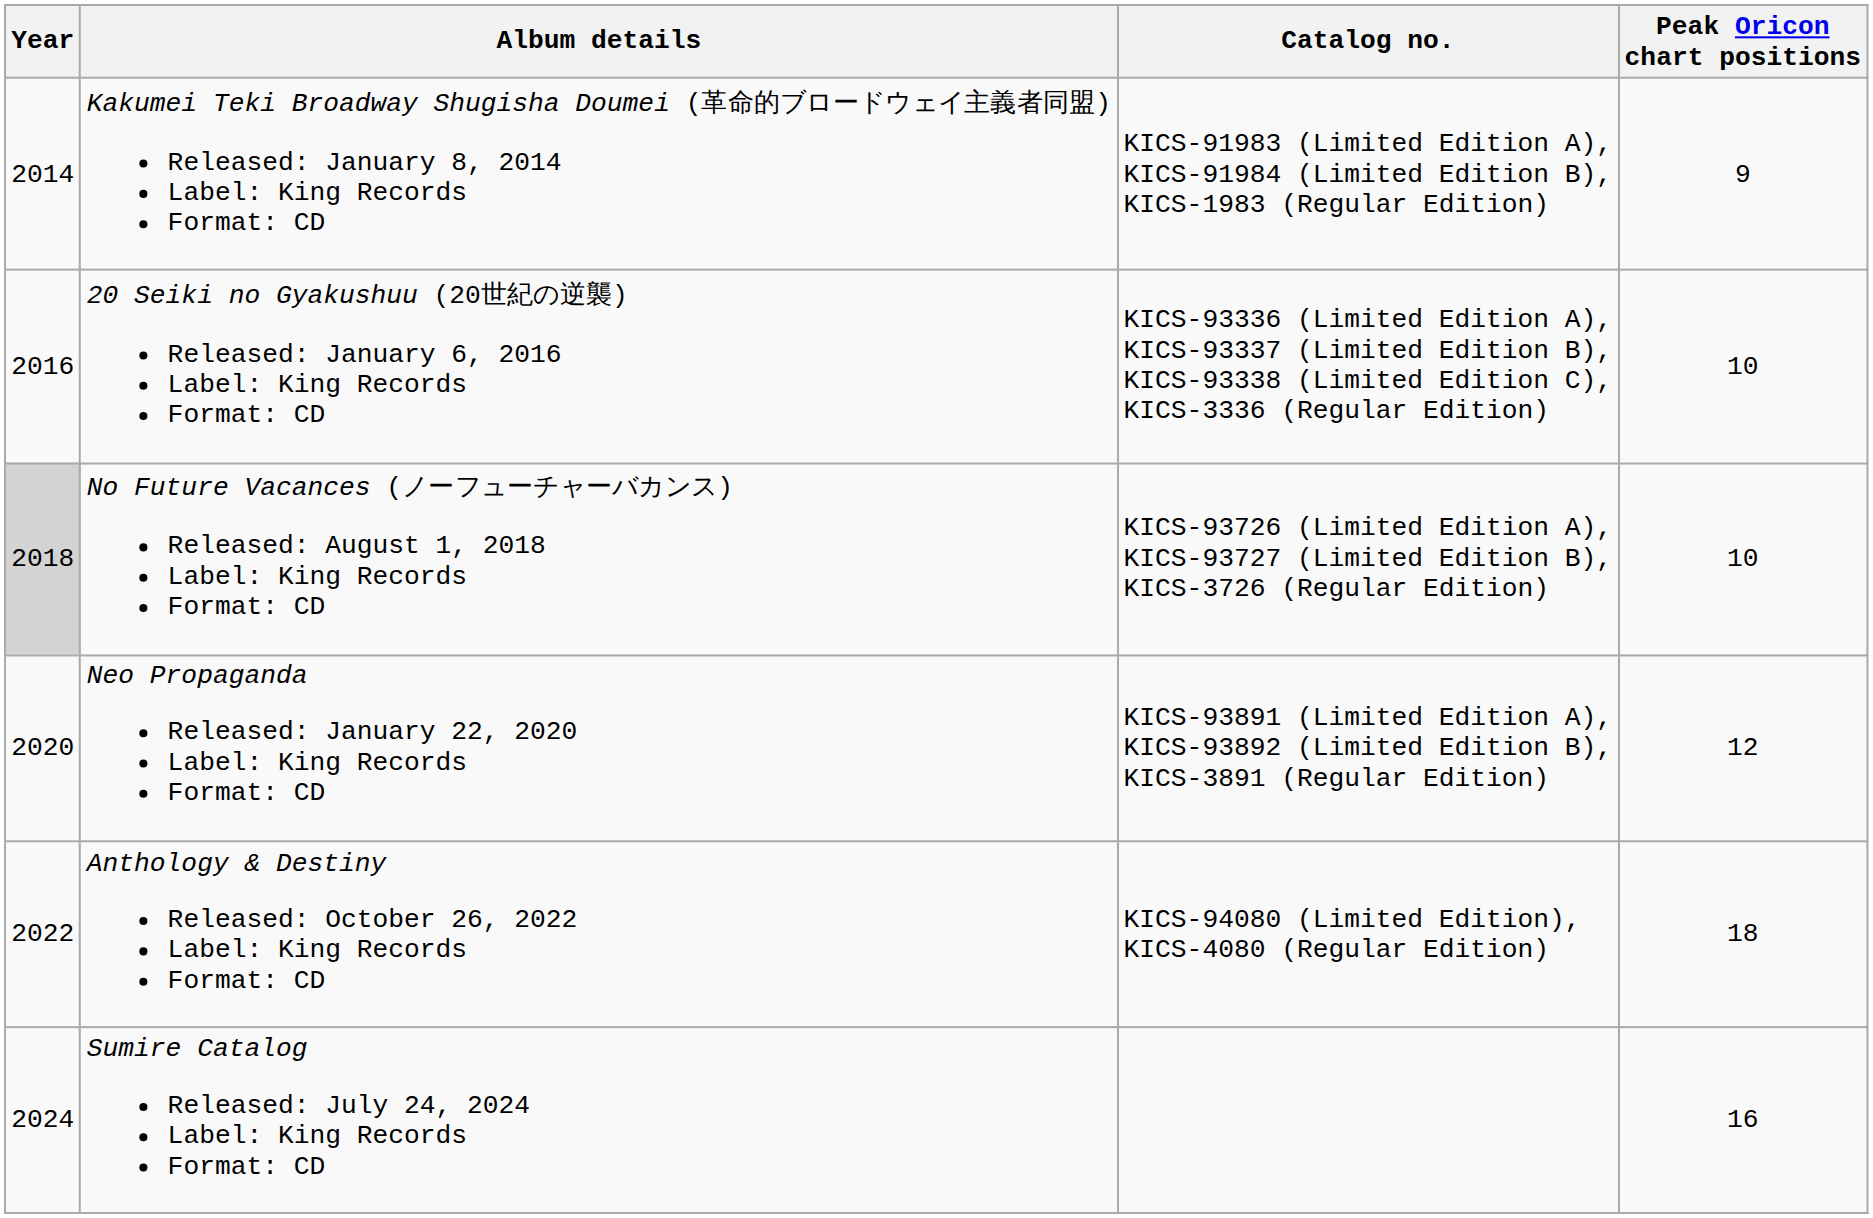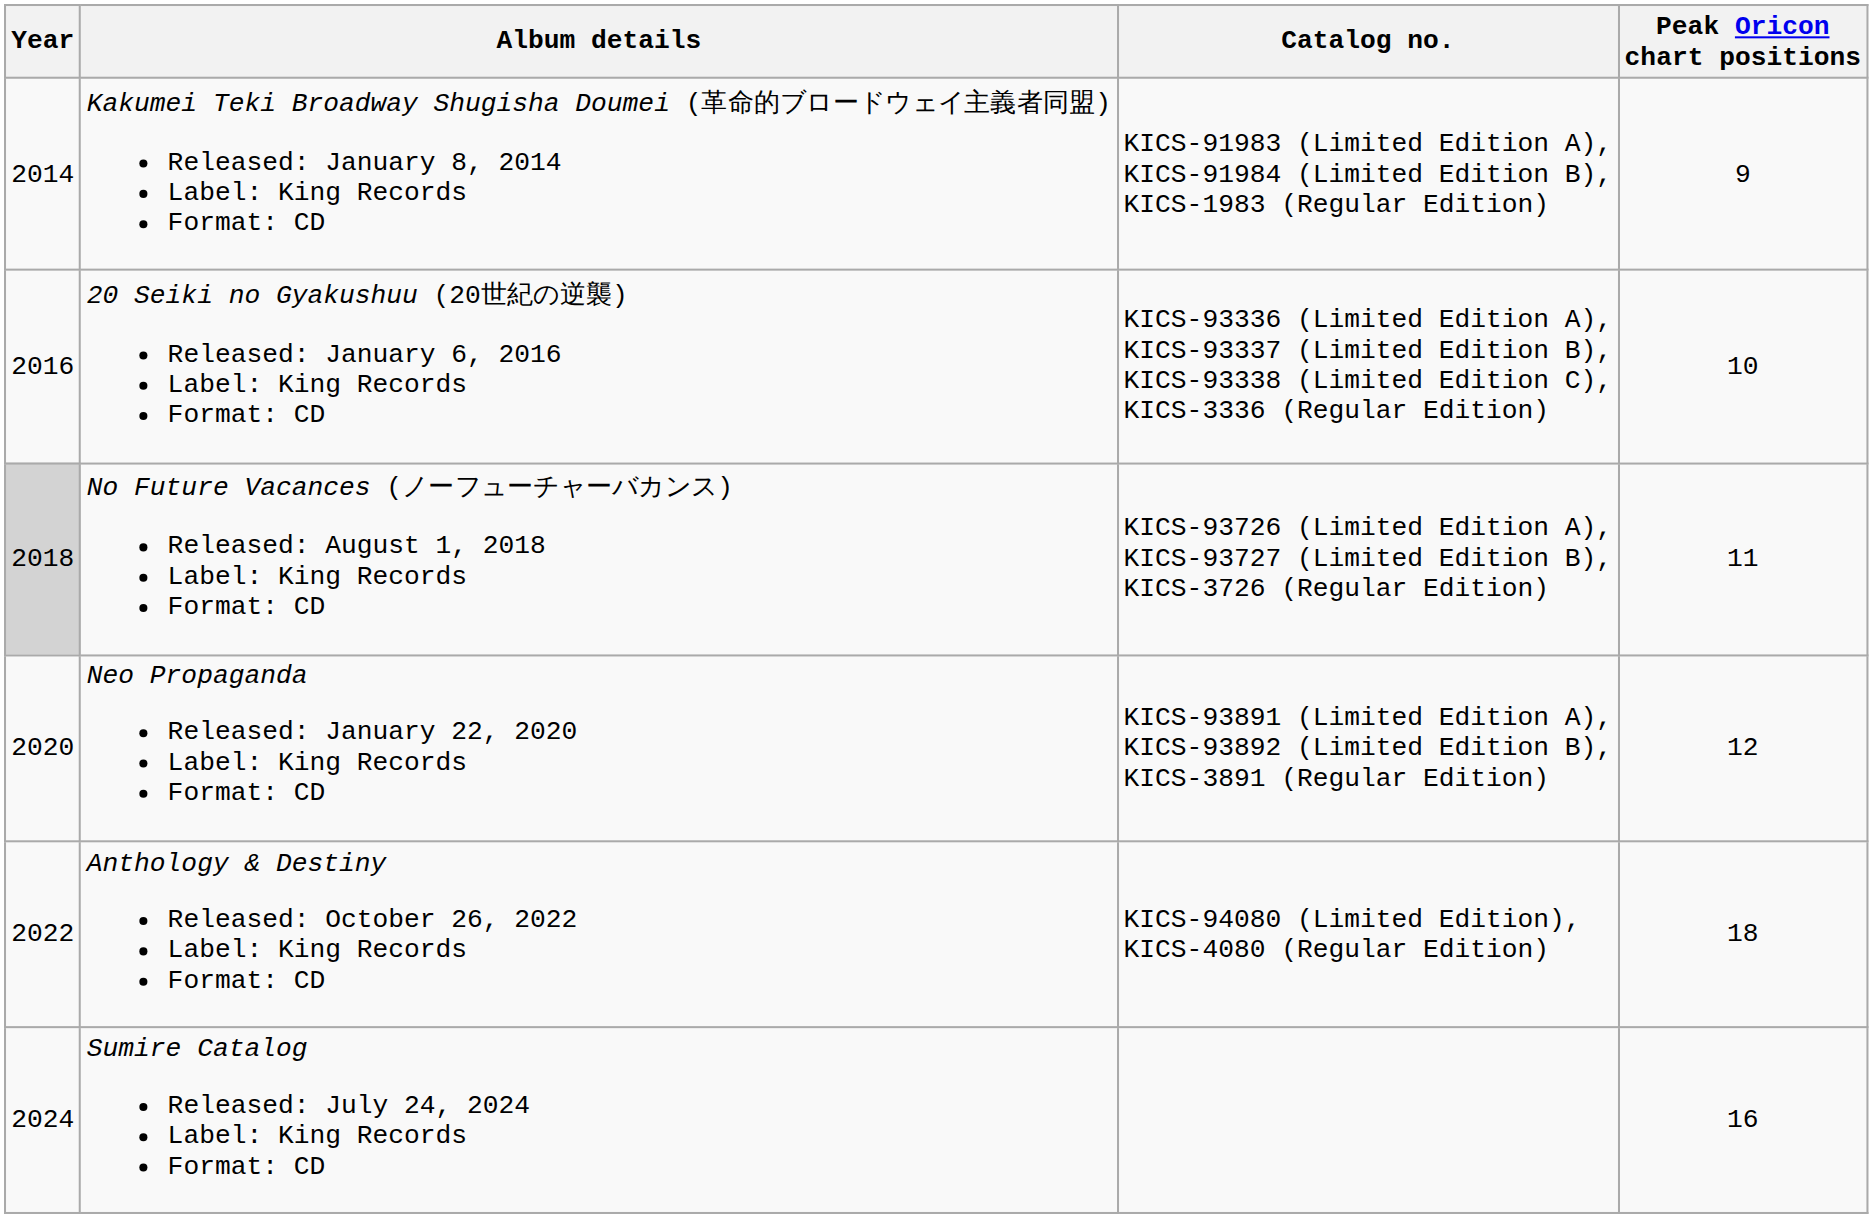row 4 | Peak Oricon chart positions: 10 -> 11
